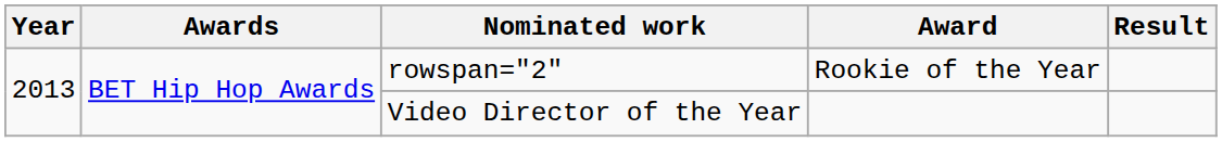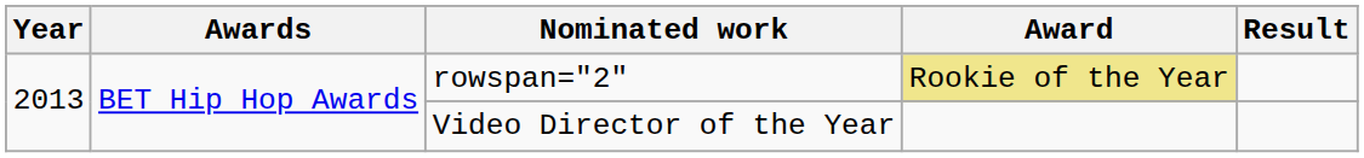rowspan="2" | Award: no background -> khaki background
